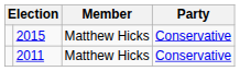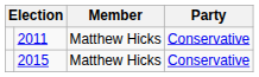rows swapped: 2011 <-> 2015
